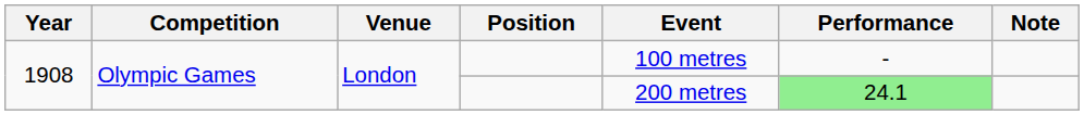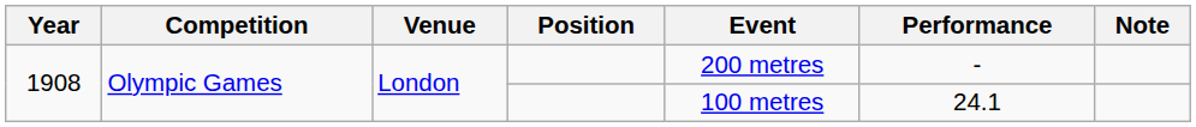row 2 | Event: 100 metres -> 200 metres
row 3 | Event: 200 metres -> 100 metres
row 3 | Performance: lightgreen background -> no background
